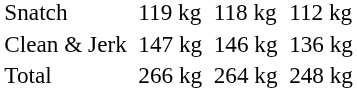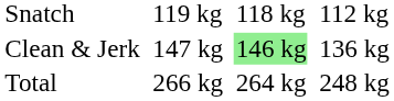Clean & Jerk | column 3: no background -> lightgreen background
